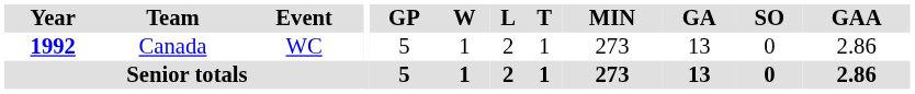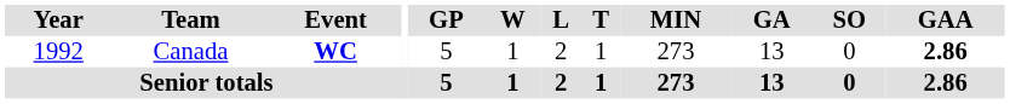Canada | Year: bold -> normal
Canada | Event: normal -> bold
Canada | GAA: normal -> bold
